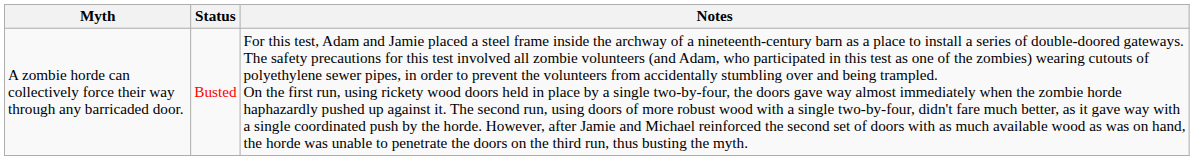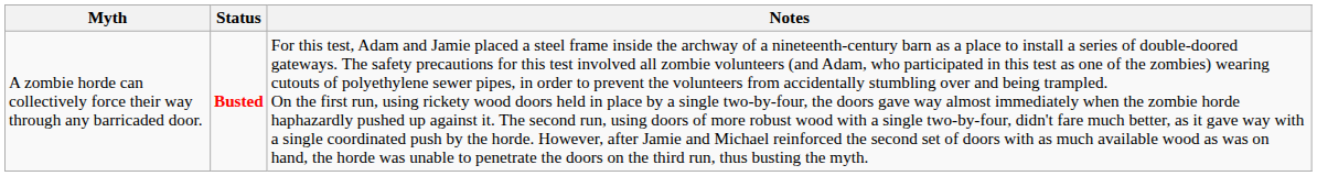row 2 | Status: normal -> bold
